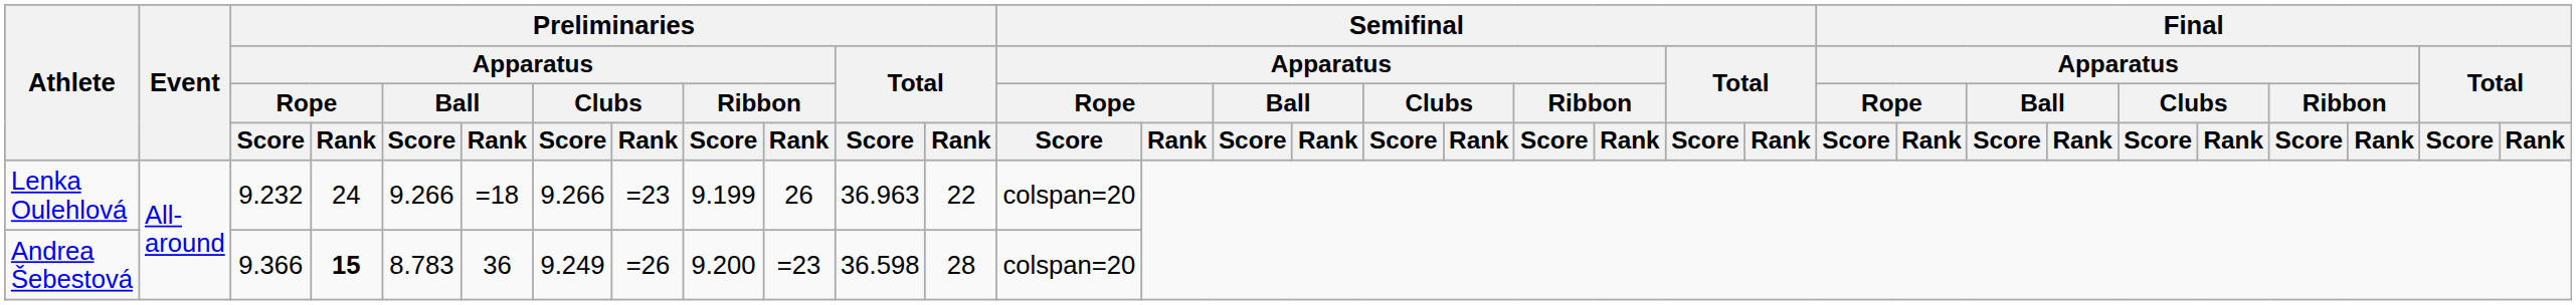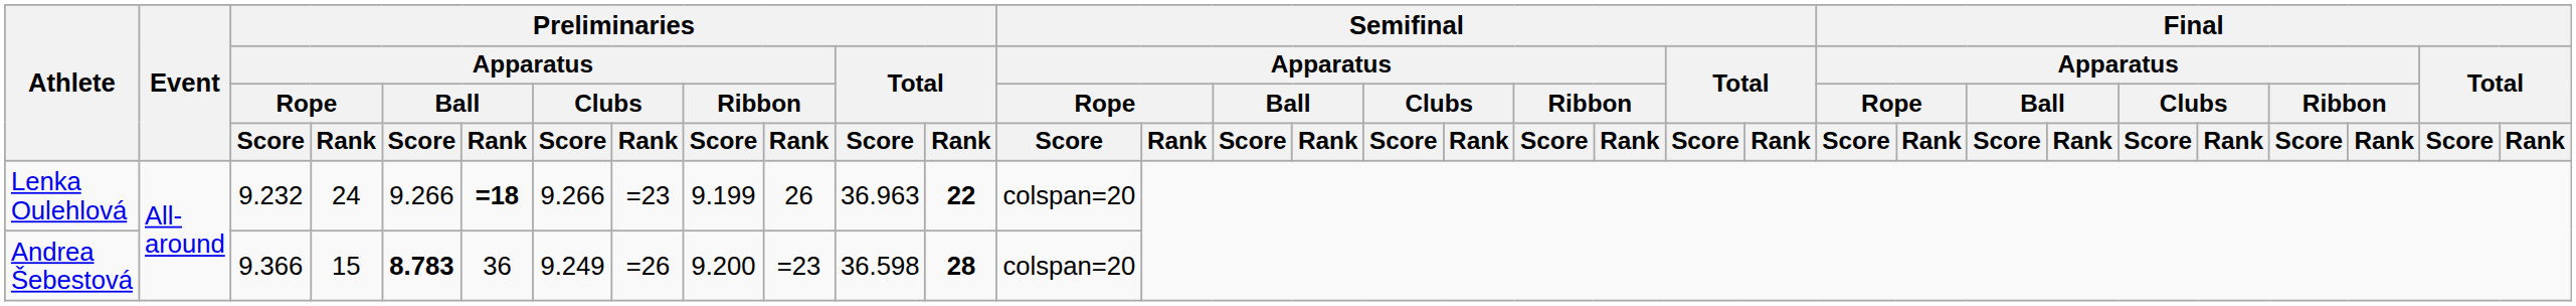row 5 | Preliminaries / Apparatus / Ball / Rank: normal -> bold
row 5 | Preliminaries / Total / Rank: normal -> bold
row 6 | Preliminaries / Apparatus / Rope / Rank: bold -> normal
row 6 | Preliminaries / Apparatus / Ball / Score: normal -> bold
row 6 | Preliminaries / Total / Rank: normal -> bold
